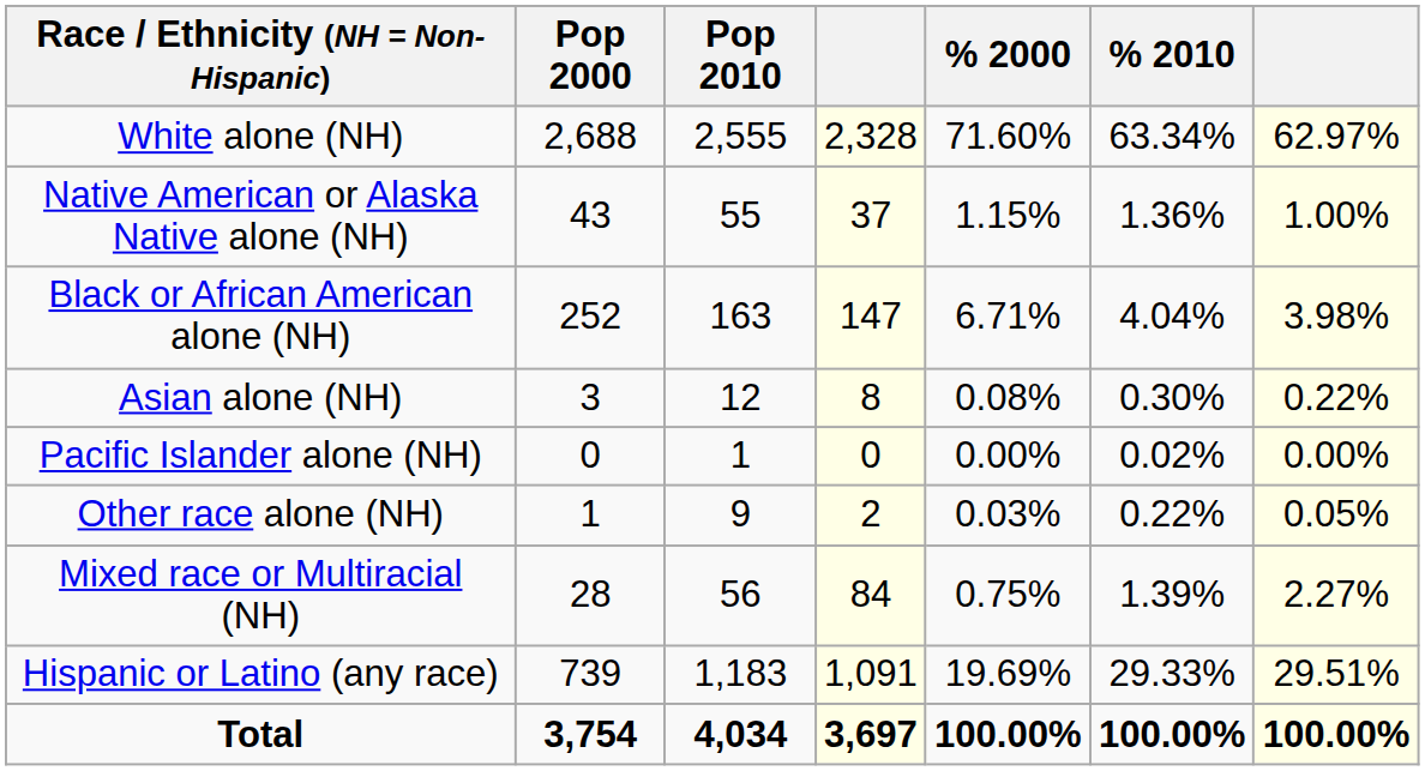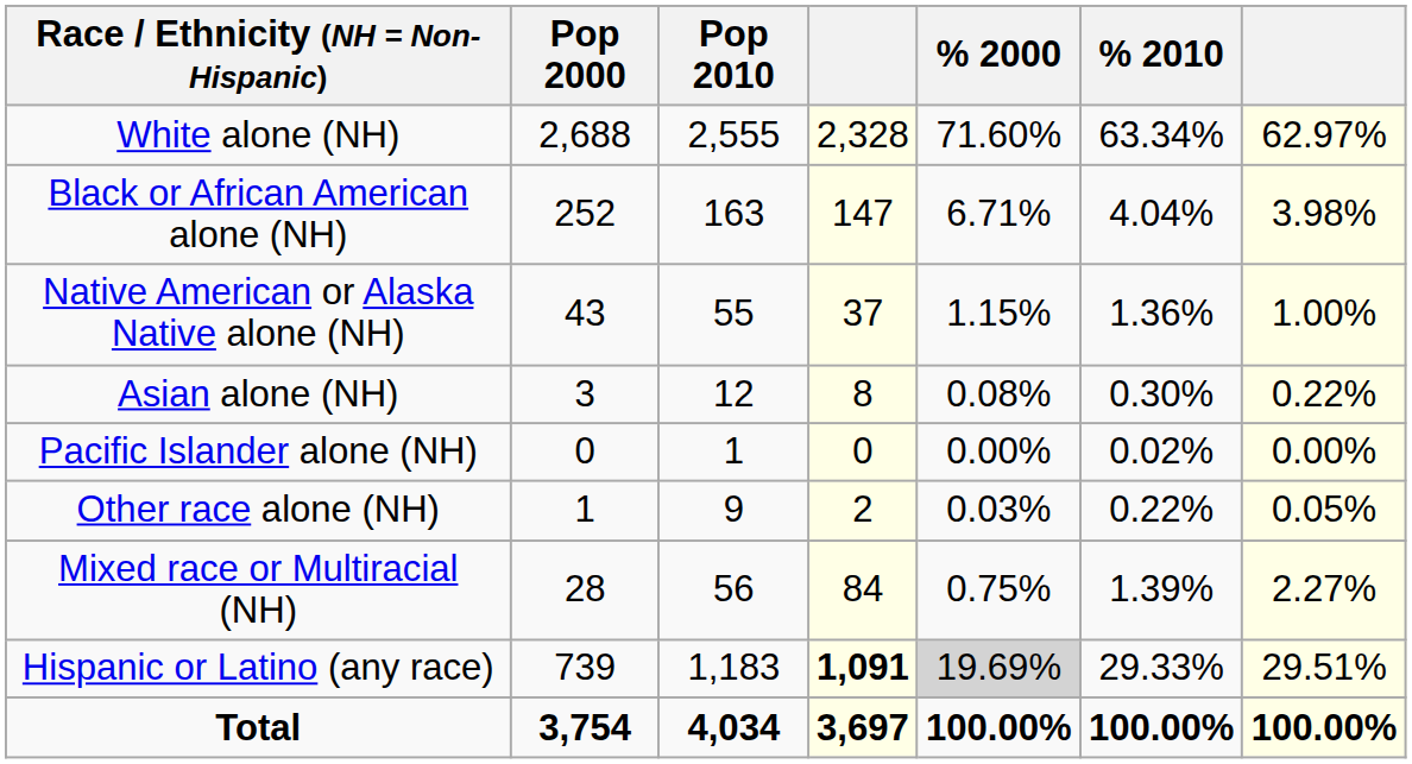rows swapped: Black or African American alone (NH) <-> Native American or Alaska Native alone (NH)
Hispanic or Latino (any race) | column 4: normal -> bold
Hispanic or Latino (any race) | % 2000: no background -> lightgrey background
